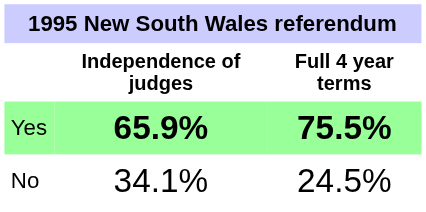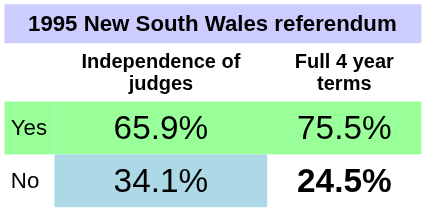Yes | column 2: bold -> normal
Yes | column 3: bold -> normal
No | column 2: no background -> lightblue background
No | column 3: normal -> bold
